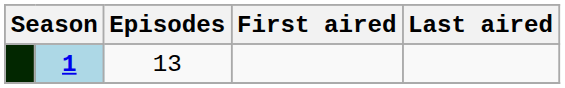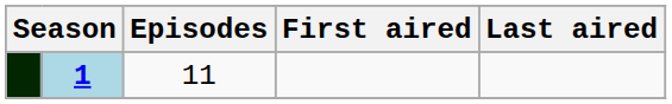row 2 | Episodes: 13 -> 11
